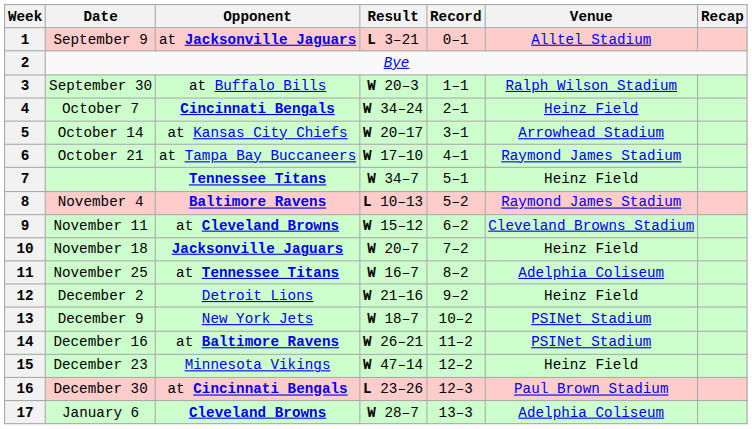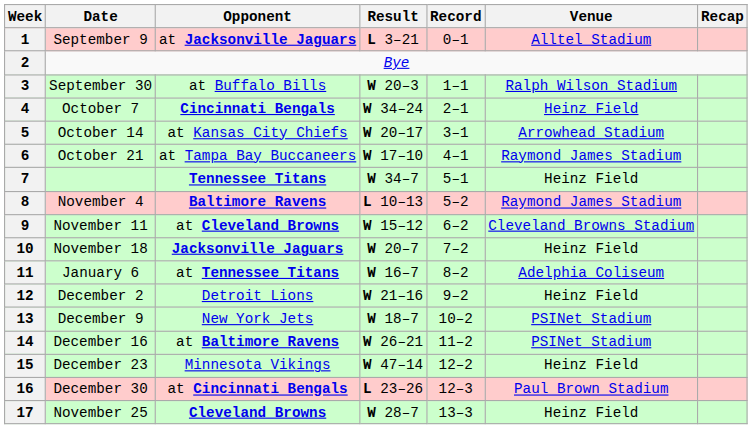11 | Date: November 25 -> January 6
17 | Date: January 6 -> November 25
17 | Venue: Adelphia Coliseum -> Heinz Field
